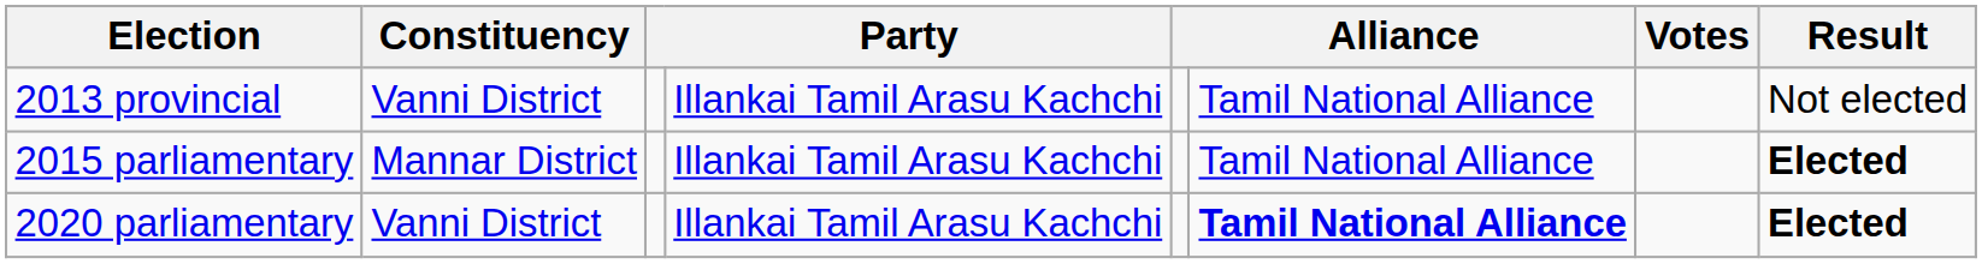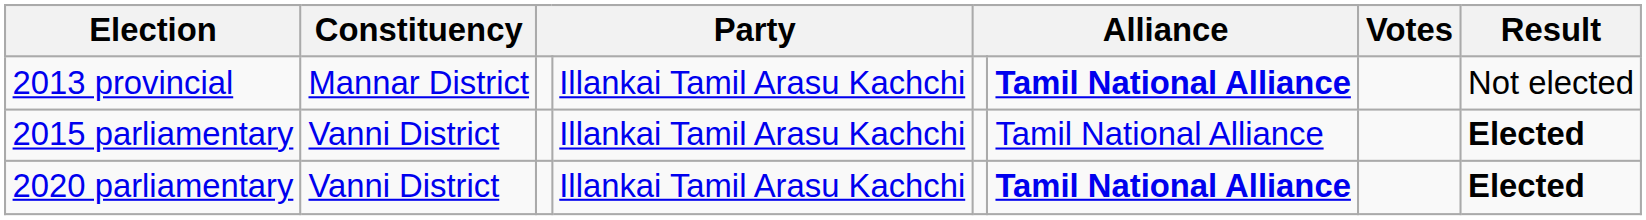2013 provincial | Constituency: Vanni District -> Mannar District
2013 provincial | column 6: normal -> bold
2015 parliamentary | Constituency: Mannar District -> Vanni District
